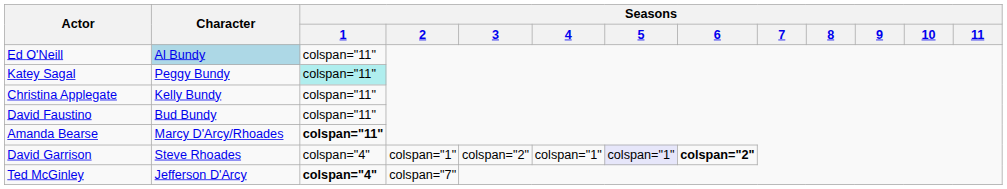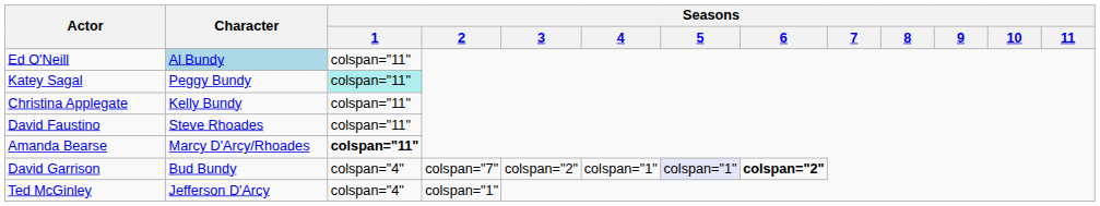David Faustino | Character: Bud Bundy -> Steve Rhoades
David Garrison | Character: Steve Rhoades -> Bud Bundy
David Garrison | Seasons / 2: colspan="1" -> colspan="7"
Ted McGinley | Seasons / 1: bold -> normal
Ted McGinley | Seasons / 2: colspan="7" -> colspan="1"
